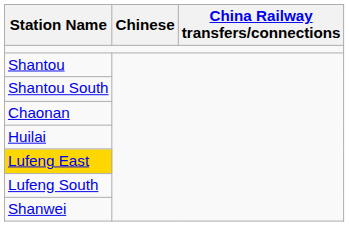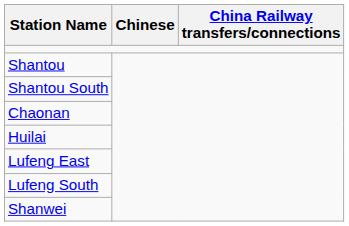Lufeng East | Station Name: gold background -> no background
